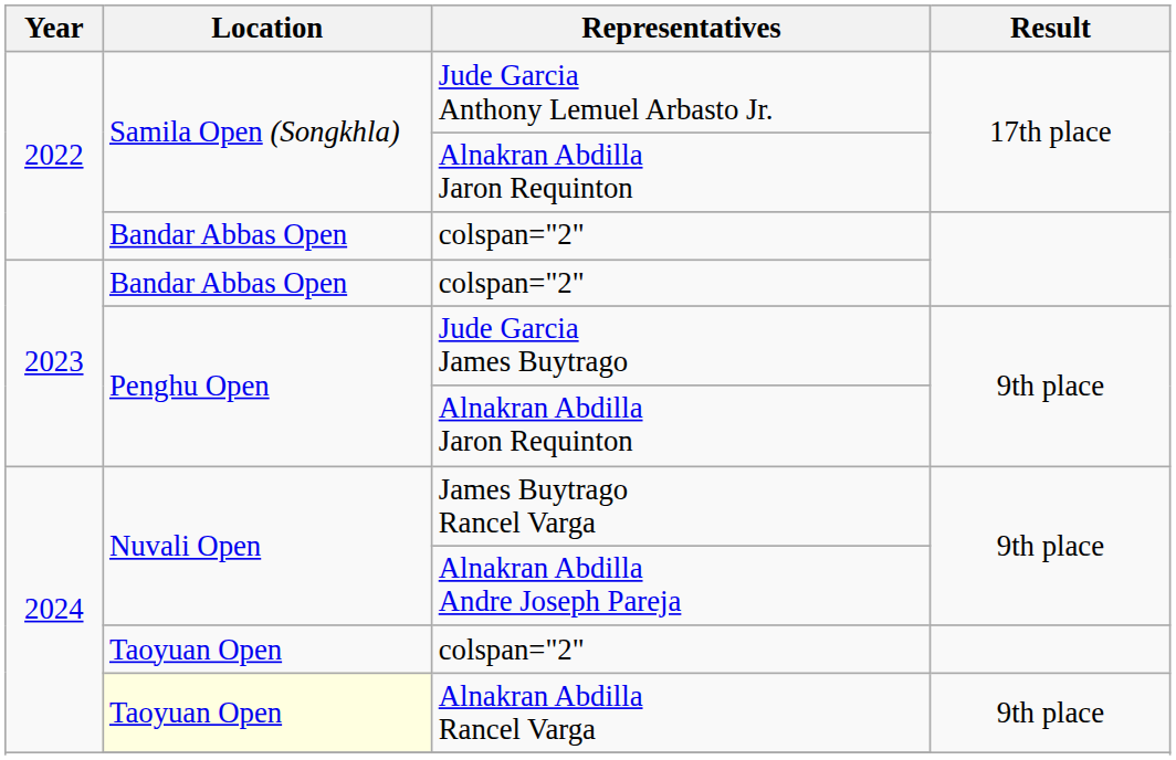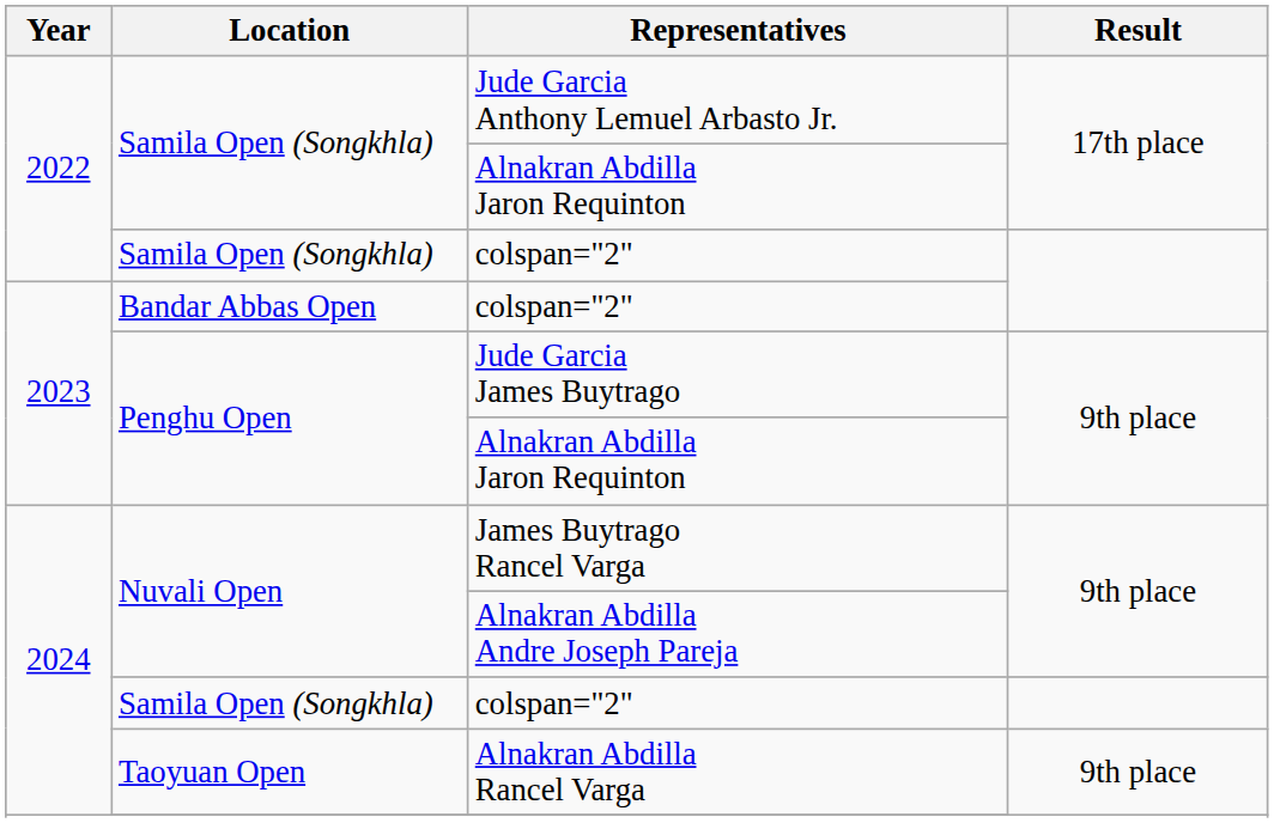2022 / colspan="2" | Location: Bandar Abbas Open -> Samila Open (Songkhla)
2024 / colspan="2" | Location: Taoyuan Open -> Samila Open (Songkhla)
Alnakran Abdilla Rancel Varga | Location: lightyellow background -> no background
